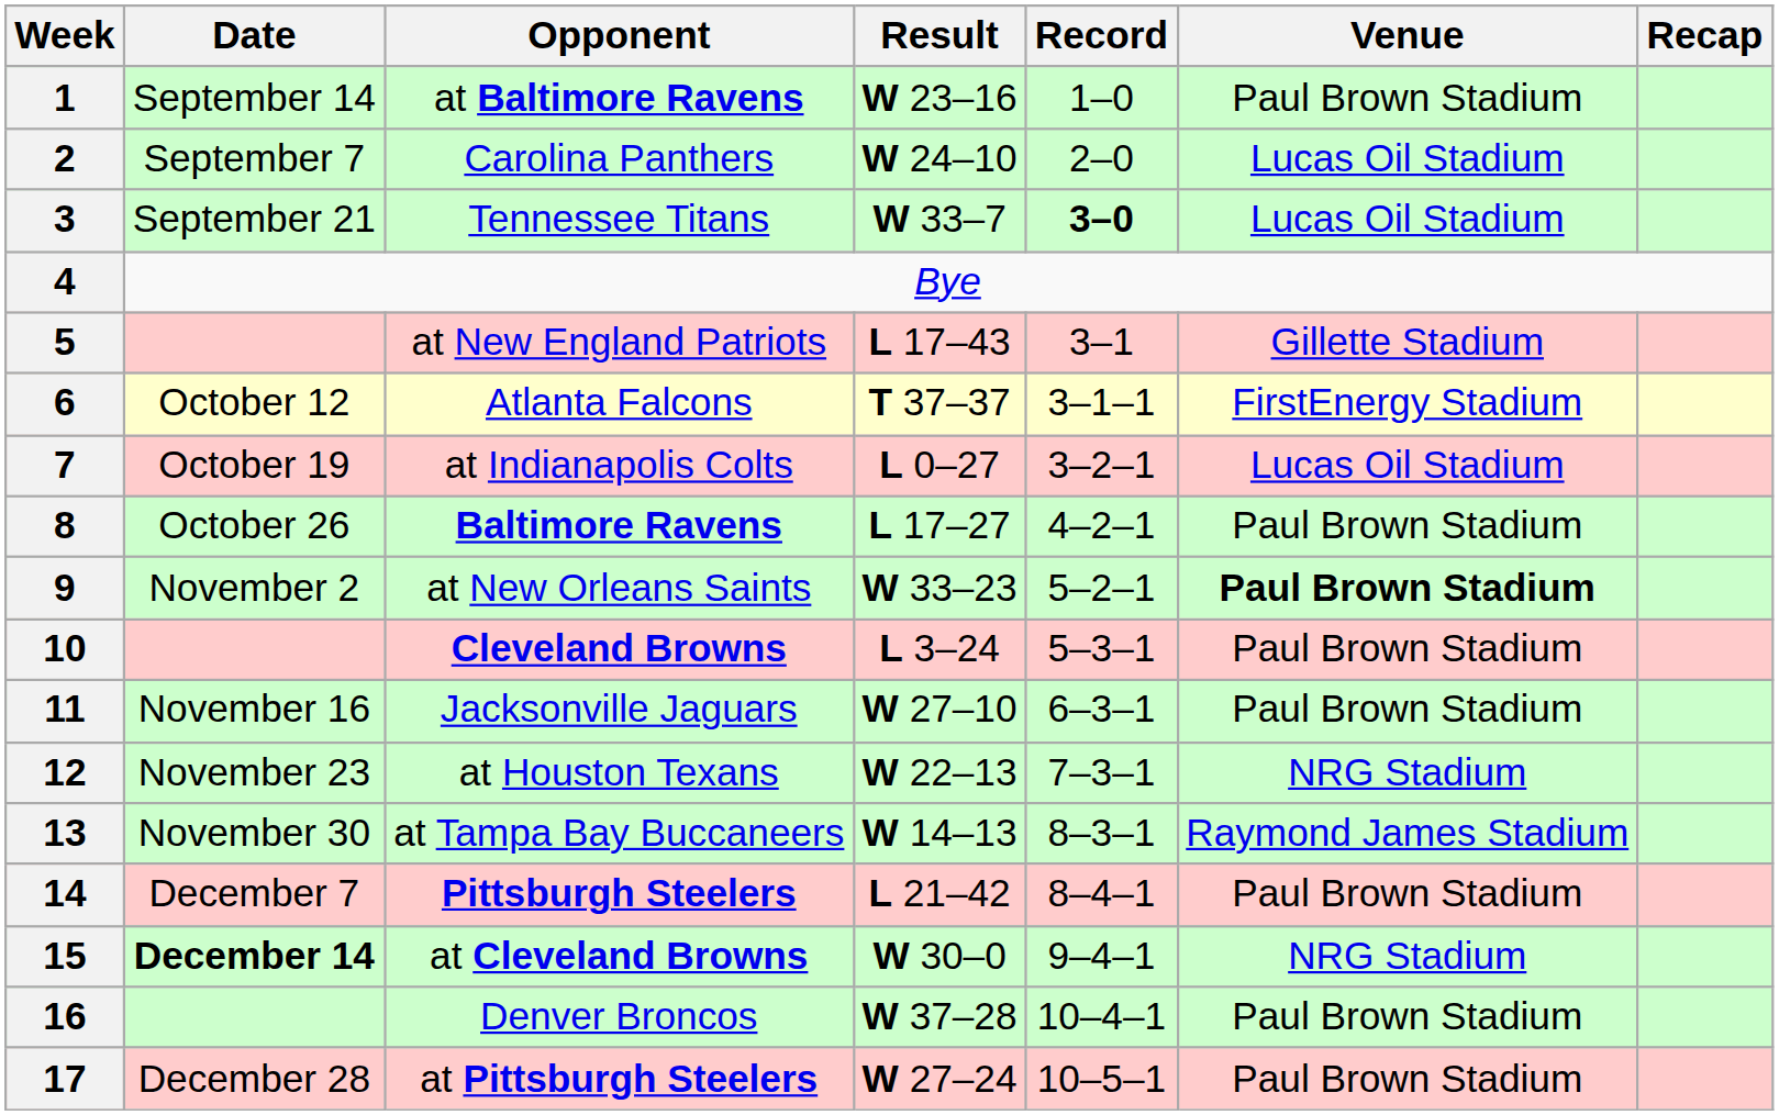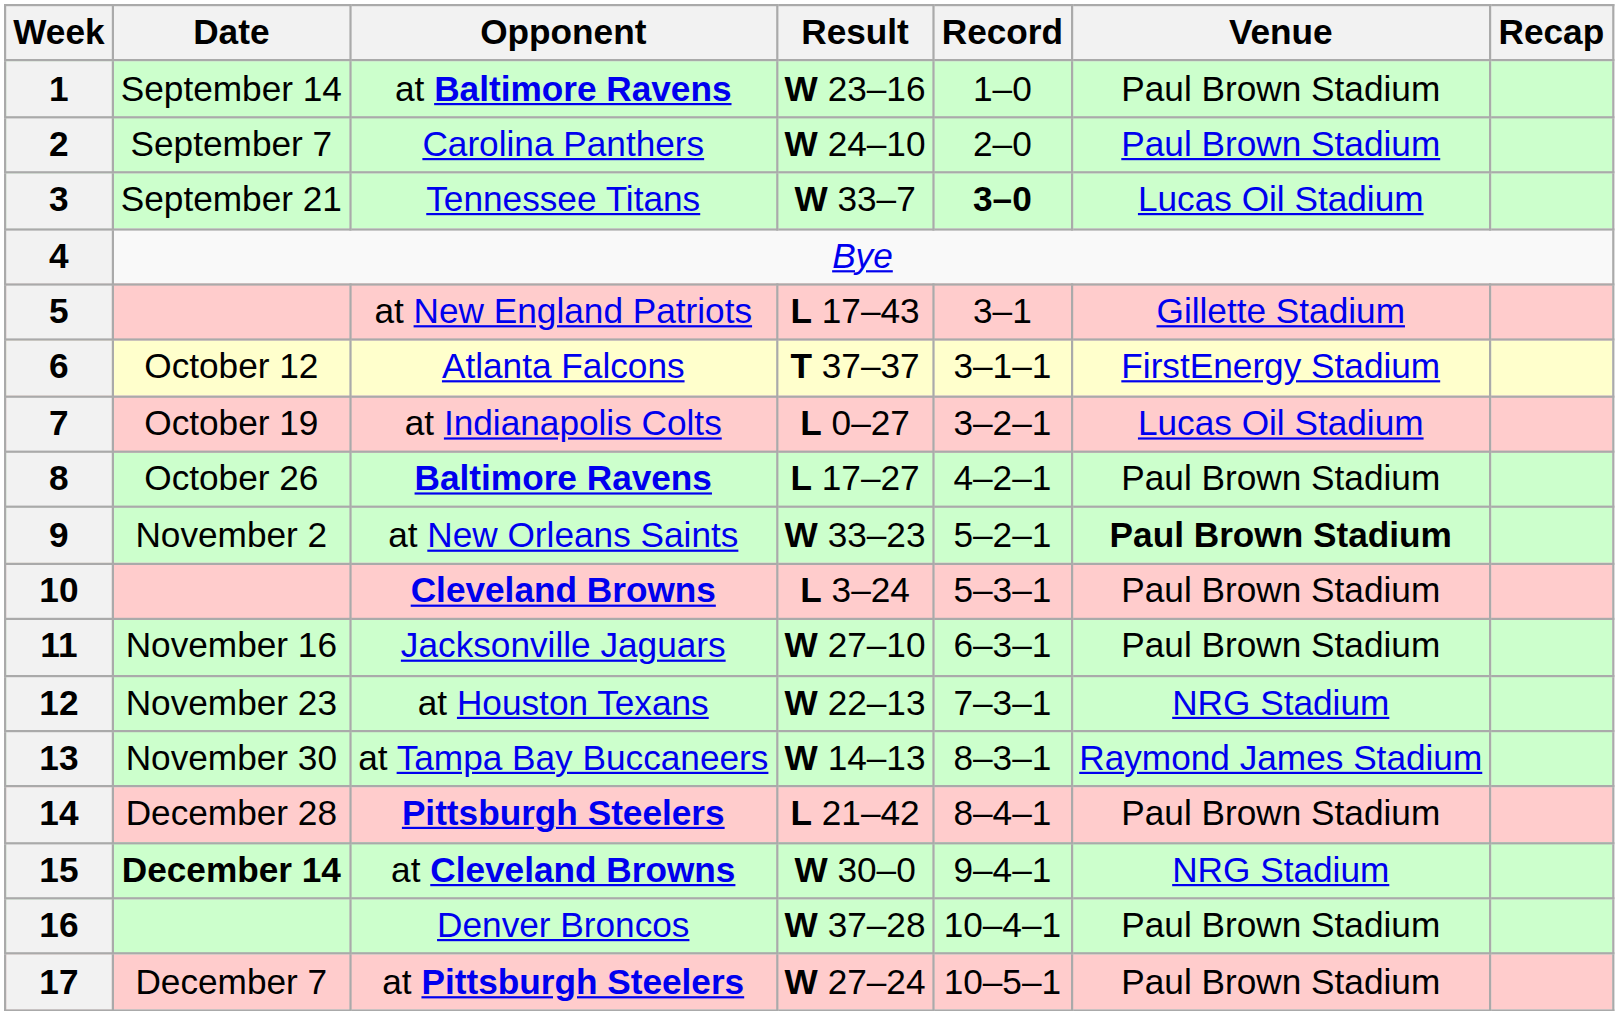2 | Venue: Lucas Oil Stadium -> Paul Brown Stadium
14 | Date: December 7 -> December 28
17 | Date: December 28 -> December 7
